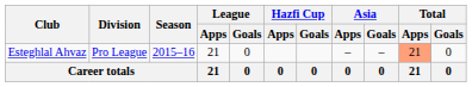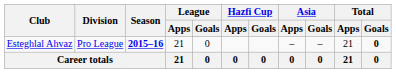Esteghlal Ahvaz | Season: normal -> bold
Esteghlal Ahvaz | Total / Apps: lightsalmon background -> no background
Esteghlal Ahvaz | Total / Goals: normal -> bold
